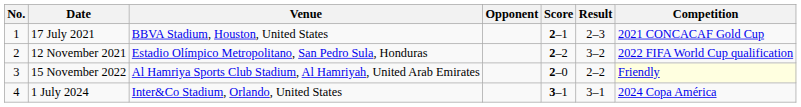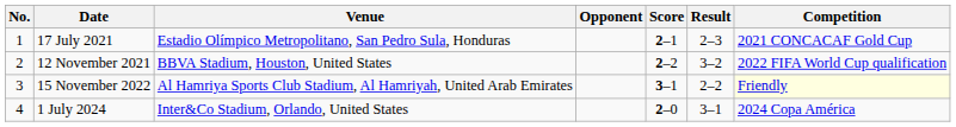17 July 2021 | Venue: BBVA Stadium, Houston, United States -> Estadio Olímpico Metropolitano, San Pedro Sula, Honduras
12 November 2021 | Venue: Estadio Olímpico Metropolitano, San Pedro Sula, Honduras -> BBVA Stadium, Houston, United States
15 November 2022 | Score: 2–0 -> 3–1
1 July 2024 | Score: 3–1 -> 2–0
